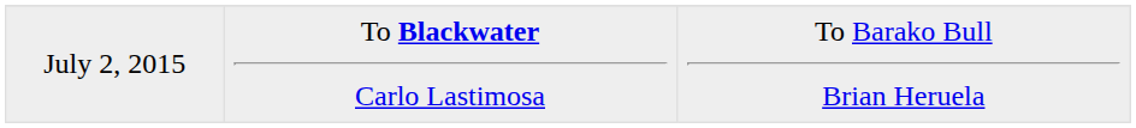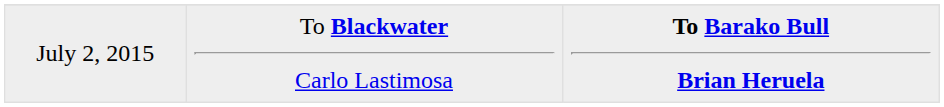July 2, 2015 | column 3: normal -> bold
